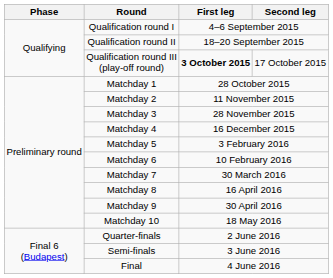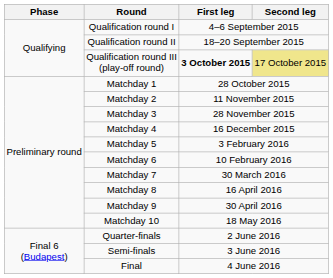Qualification round III (play-off round) | Second leg: no background -> khaki background
